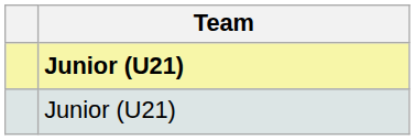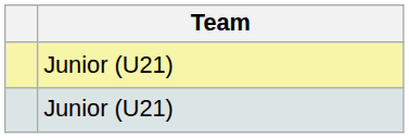row 2 | Team: bold -> normal
